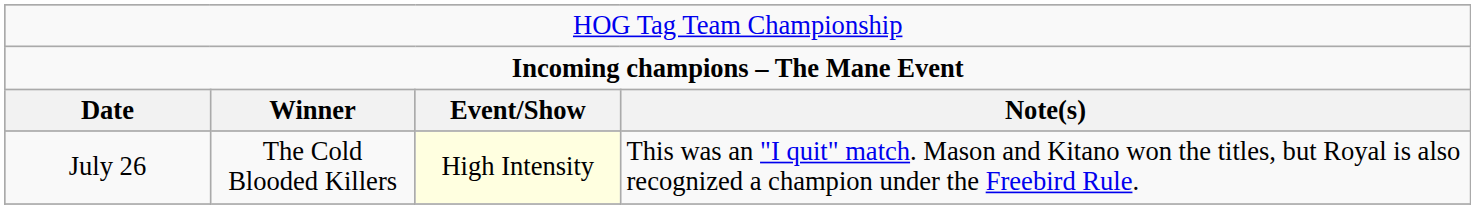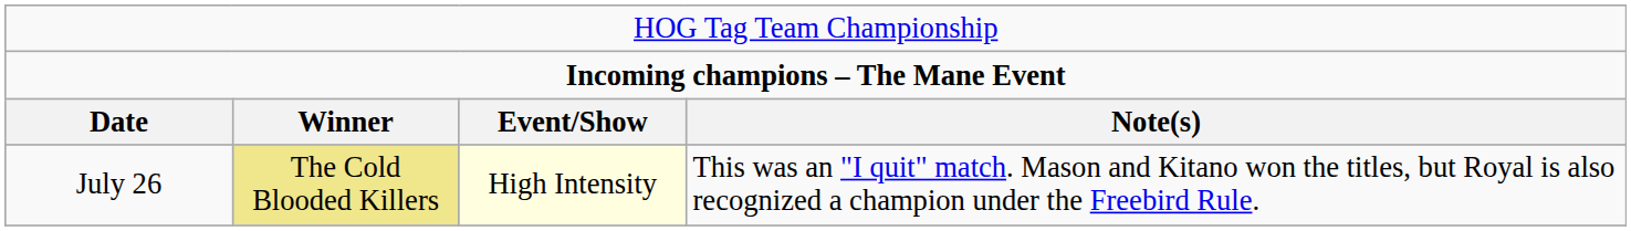July 26 | column 2: no background -> khaki background
